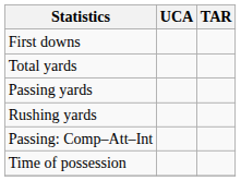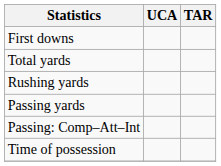rows swapped: Rushing yards <-> Passing yards
